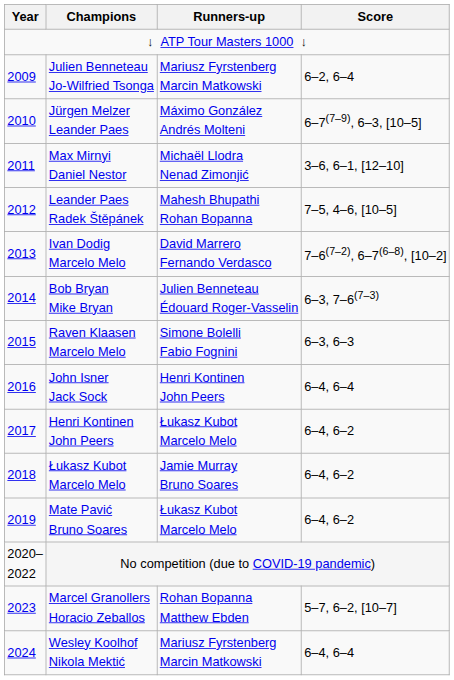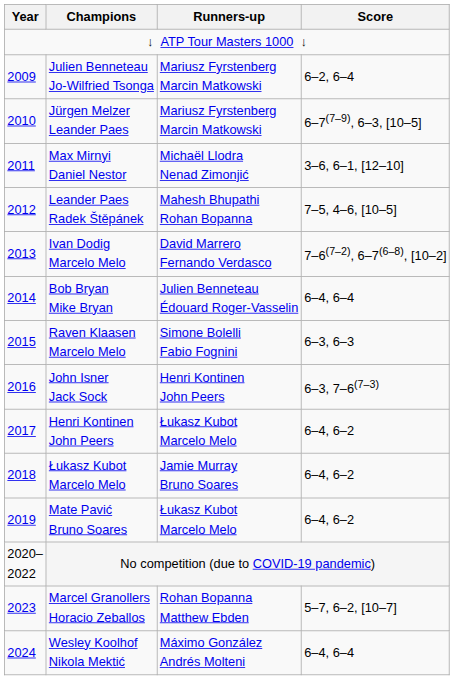Jürgen Melzer Leander Paes | Runners-up: Máximo González Andrés Molteni -> Mariusz Fyrstenberg Marcin Matkowski
Bob Bryan Mike Bryan | Score: 6–3, 7–6(7–3) -> 6–4, 6–4
John Isner Jack Sock | Score: 6–4, 6–4 -> 6–3, 7–6(7–3)
Wesley Koolhof Nikola Mektić | Runners-up: Mariusz Fyrstenberg Marcin Matkowski -> Máximo González Andrés Molteni
